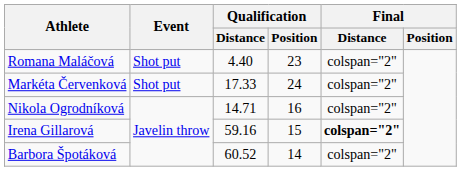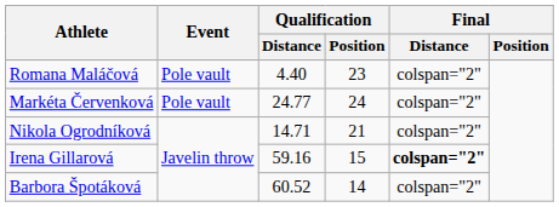Romana Maláčová | Event: Shot put -> Pole vault
Markéta Červenková | Event: Shot put -> Pole vault
Markéta Červenková | Qualification / Distance: 17.33 -> 24.77
Nikola Ogrodníková | Qualification / Position: 16 -> 21
